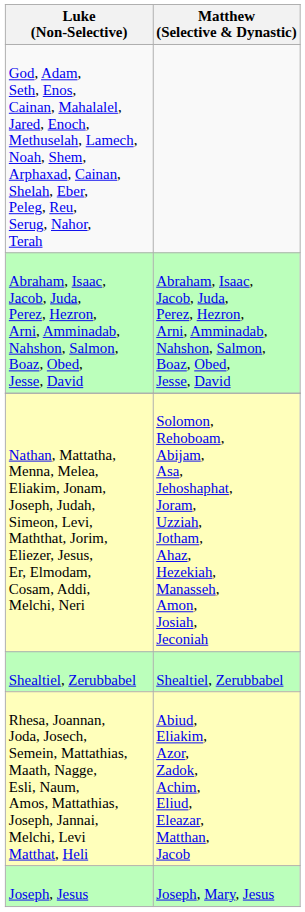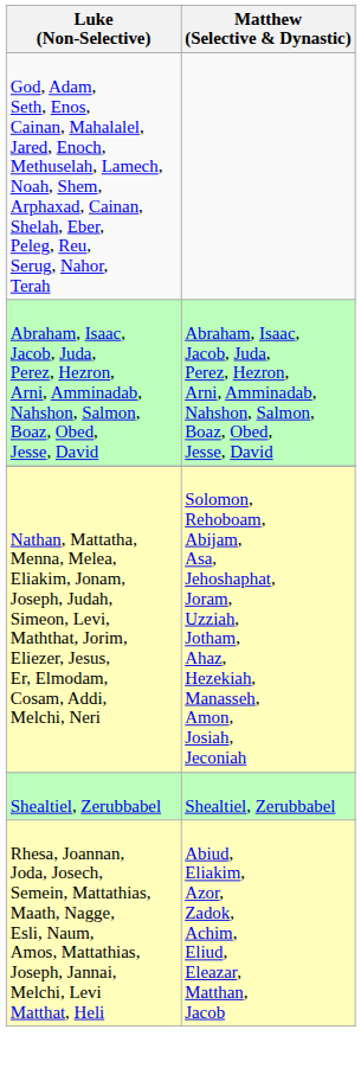- row: Joseph, Jesus | Joseph, Mary, Jesus
